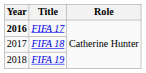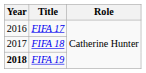FIFA 17 | Year: bold -> normal
FIFA 19 | Year: normal -> bold
